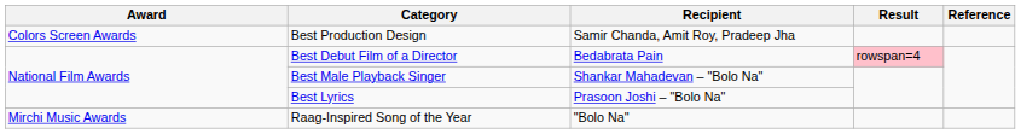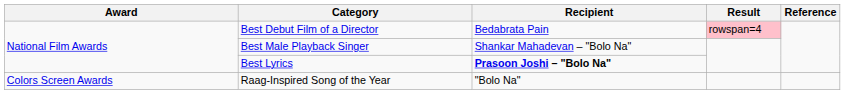- row: Colors Screen Awards | Best Production Design | Samir Chanda, Amit Roy, Pradeep Jha
Best Lyrics | Recipient: normal -> bold
Raag-Inspired Song of the Year | Award: Mirchi Music Awards -> Colors Screen Awards
